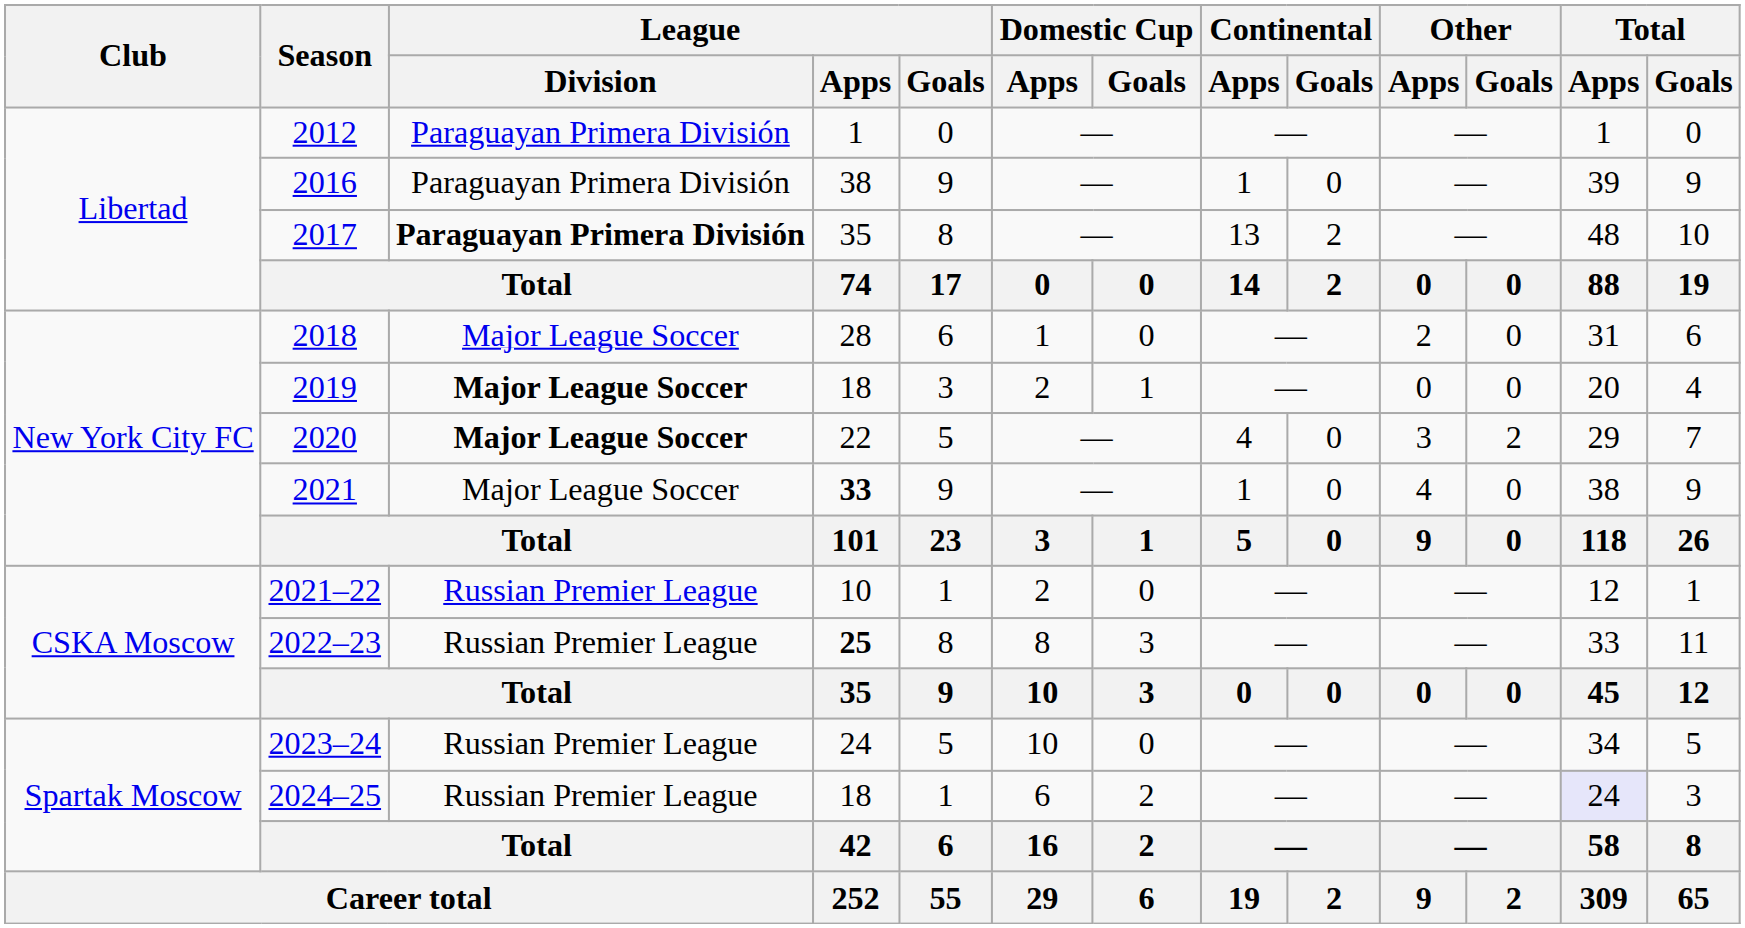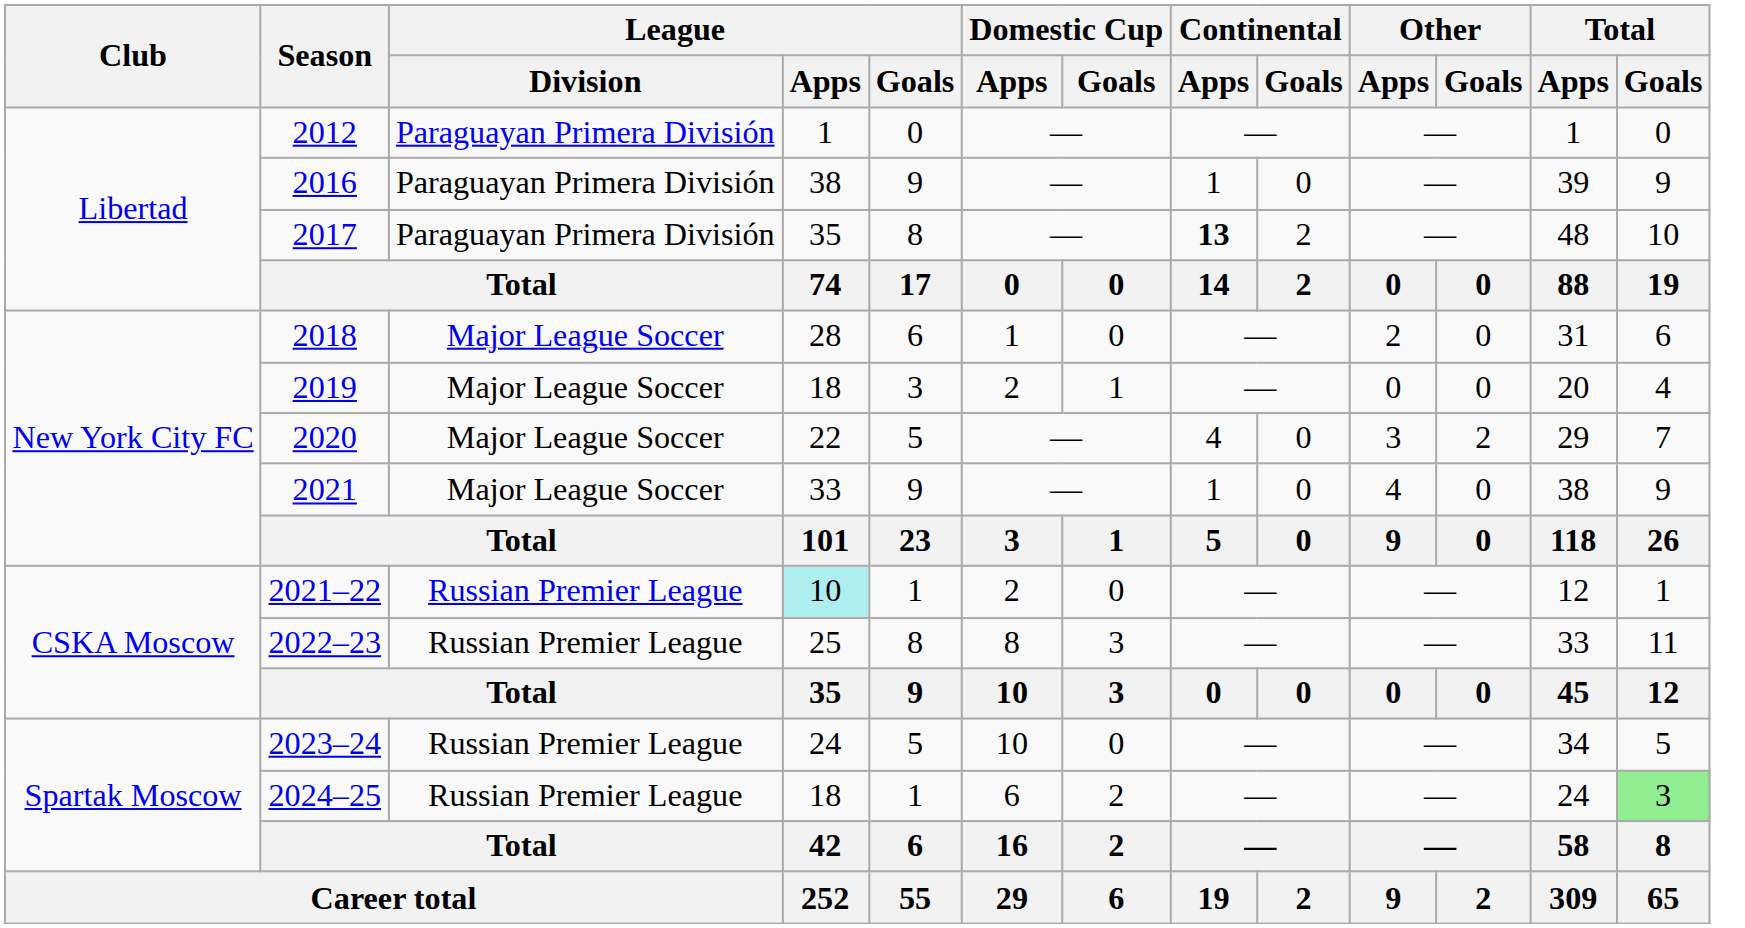2017 | League / Division: bold -> normal
2017 | Continental / Apps: normal -> bold
2019 | League / Division: bold -> normal
2020 | League / Division: bold -> normal
2021 | League / Apps: bold -> normal
2021–22 | League / Apps: no background -> paleturquoise background
2022–23 | League / Apps: bold -> normal
2024–25 | Total / Apps: lavender background -> no background
2024–25 | Total / Goals: no background -> lightgreen background
